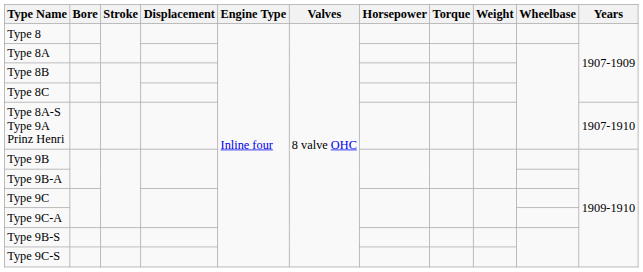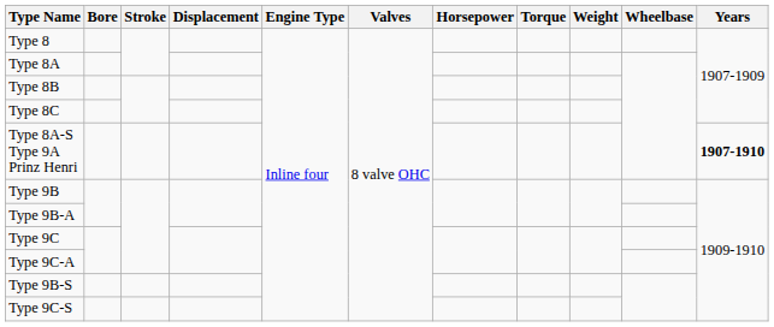Type 8A-S Type 9A Prinz Henri | Years: normal -> bold
